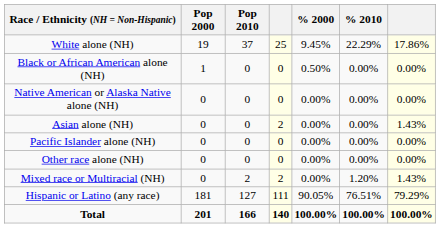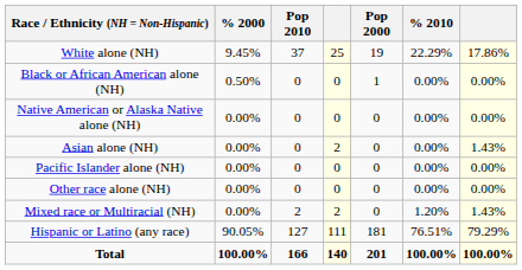columns swapped: Pop 2000 <-> % 2000
